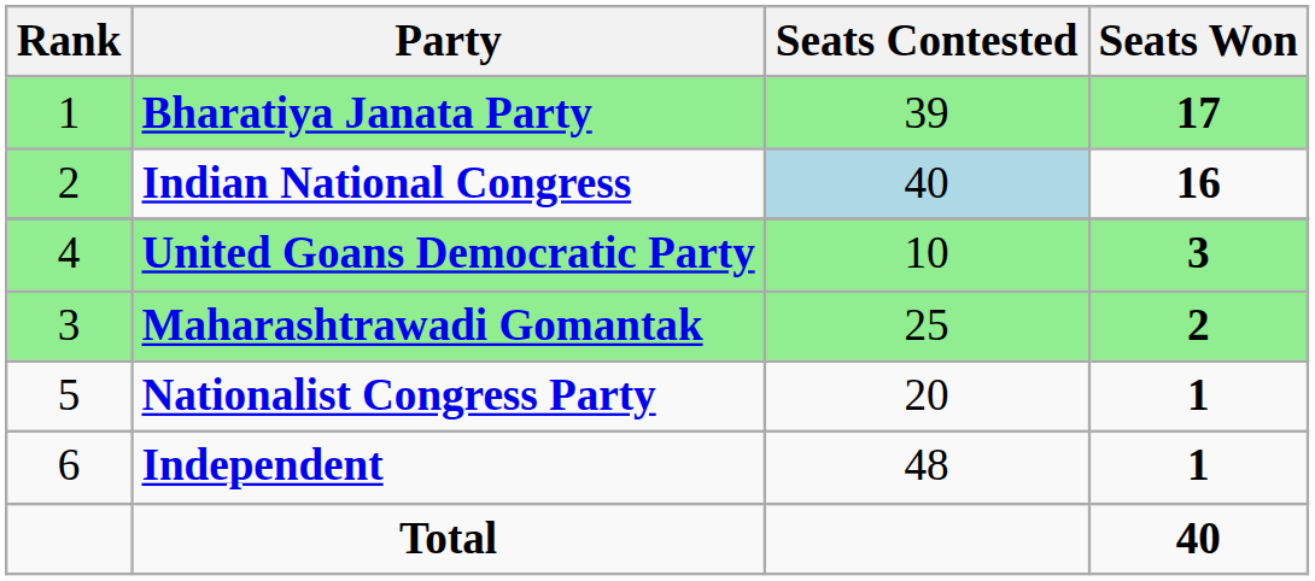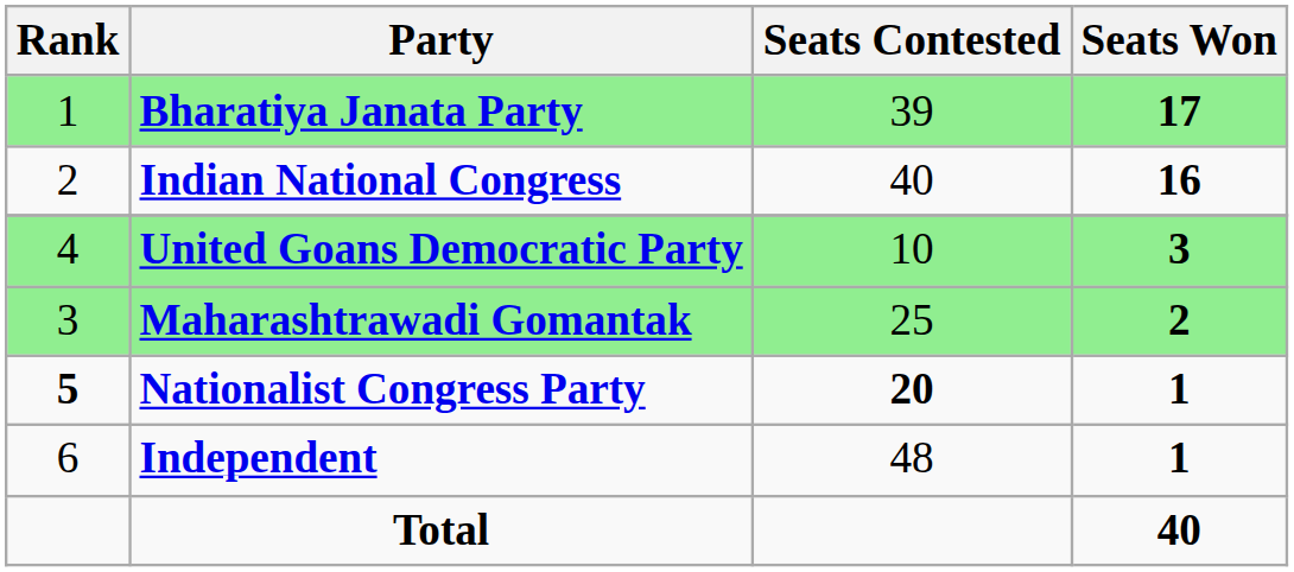Indian National Congress | Rank: lightgreen background -> no background
Indian National Congress | Seats Contested: lightblue background -> no background
Nationalist Congress Party | Rank: normal -> bold
Nationalist Congress Party | Seats Contested: normal -> bold
